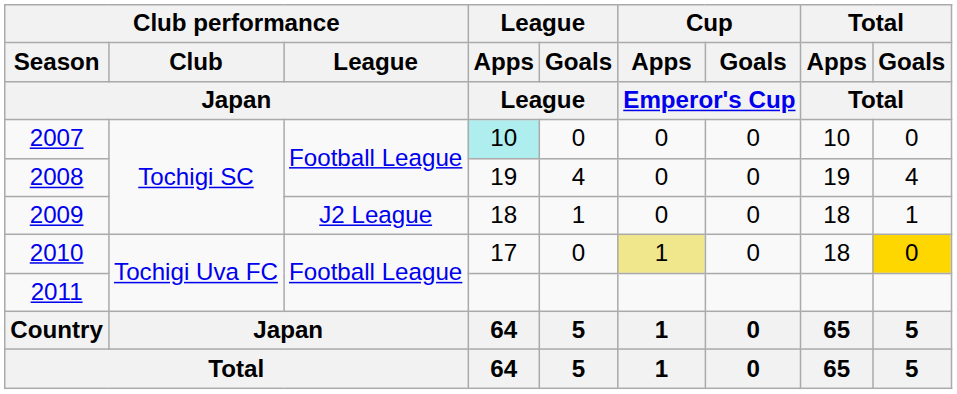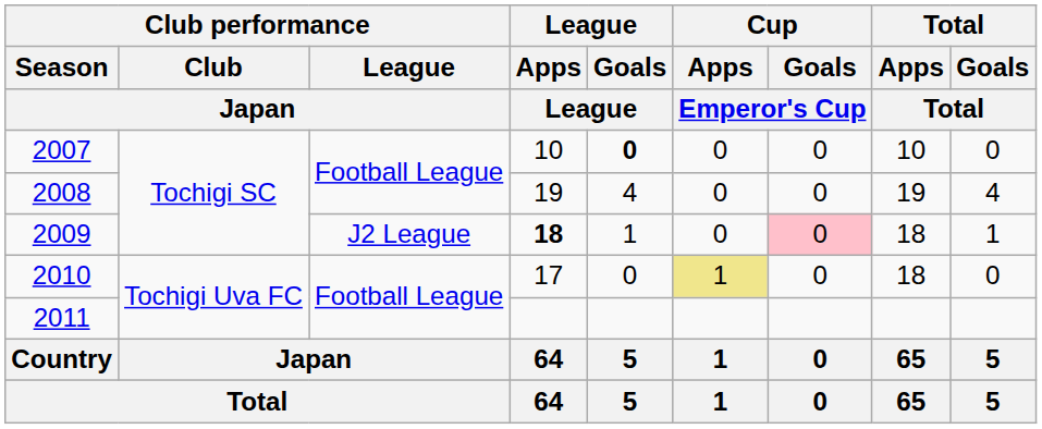2007 | League / Apps / League: paleturquoise background -> no background
2007 | League / Goals / League: normal -> bold
2009 | League / Apps / League: normal -> bold
2009 | Cup / Goals / Emperor's Cup: no background -> pink background
2010 | Total / Goals / Total: gold background -> no background
